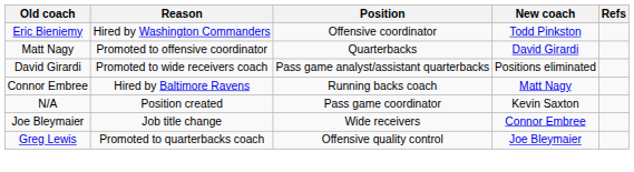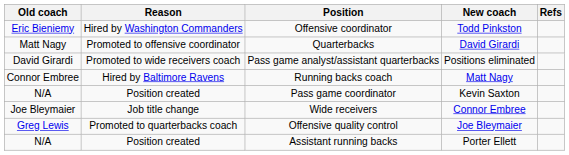+ row: N/A | Position created | Assistant running backs | Porter Ellett
